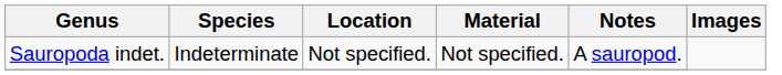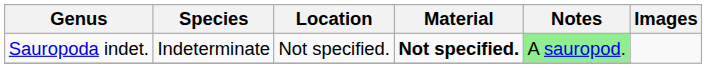Sauropoda indet. | Material: normal -> bold
Sauropoda indet. | Notes: no background -> lightgreen background
